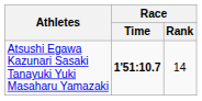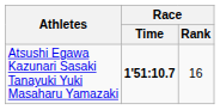row 3 | Race / Rank: 14 -> 16
